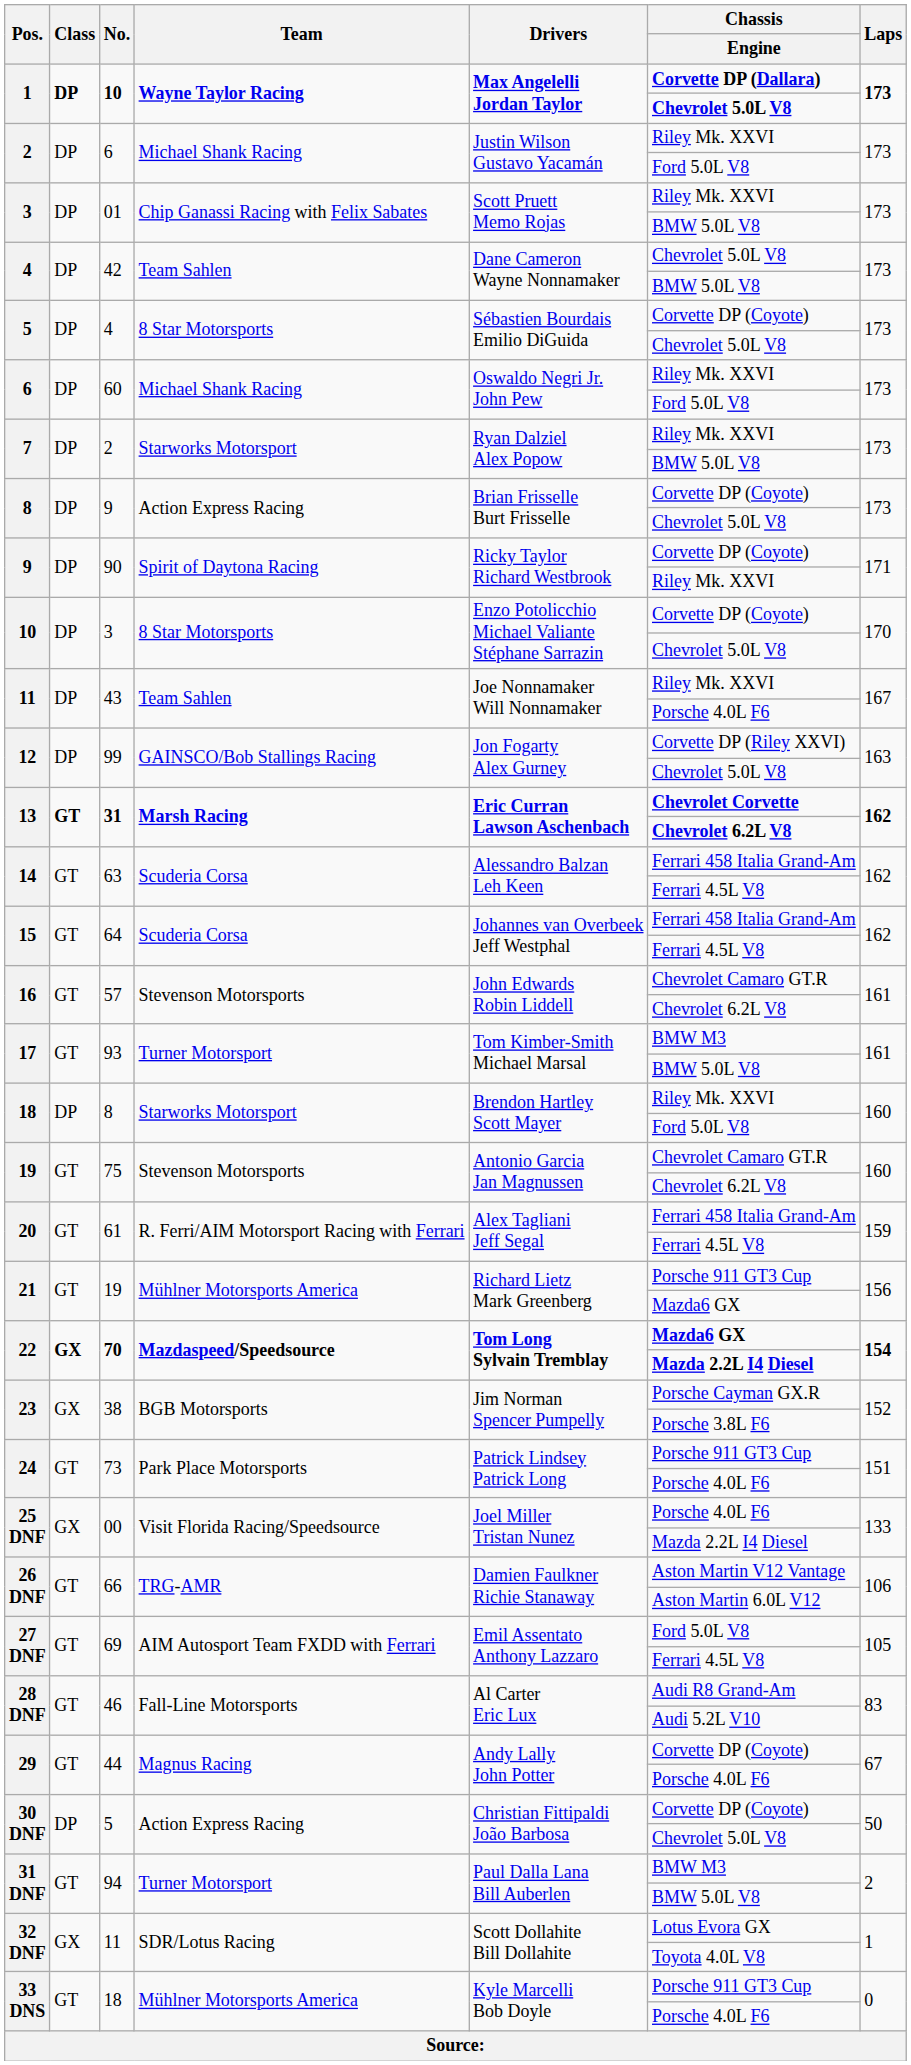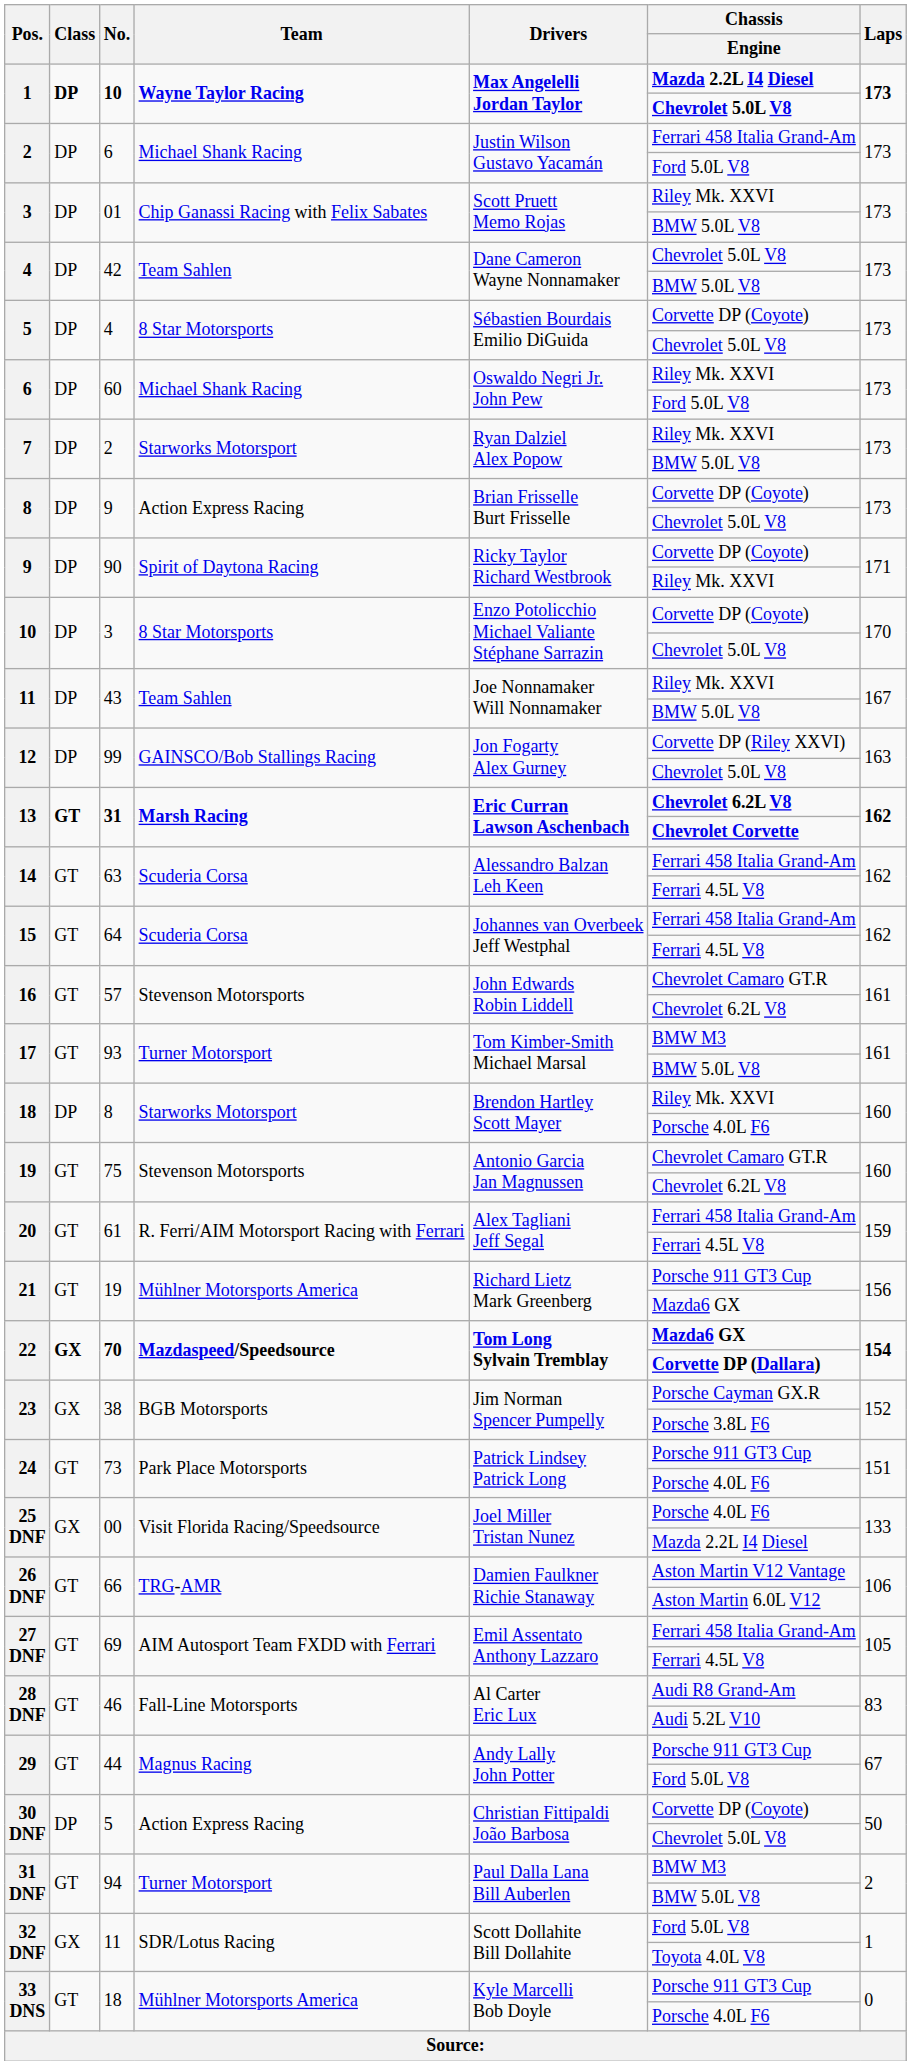row 3 | Chassis / Engine: Corvette DP (Dallara) -> Mazda 2.2L I4 Diesel
row 5 | Chassis / Engine: Riley Mk. XXVI -> Ferrari 458 Italia Grand-Am
row 24 | Chassis / Engine: Porsche 4.0L F6 -> BMW 5.0L V8
row 27 | Chassis / Engine: Chevrolet Corvette -> Chevrolet 6.2L V8
row 28 | Chassis / Engine: Chevrolet 6.2L V8 -> Chevrolet Corvette
row 38 | Chassis / Engine: Ford 5.0L V8 -> Porsche 4.0L F6
row 46 | Chassis / Engine: Mazda 2.2L I4 Diesel -> Corvette DP (Dallara)
row 55 | Chassis / Engine: Ford 5.0L V8 -> Ferrari 458 Italia Grand-Am
row 59 | Chassis / Engine: Corvette DP (Coyote) -> Porsche 911 GT3 Cup
row 60 | Chassis / Engine: Porsche 4.0L F6 -> Ford 5.0L V8
row 65 | Chassis / Engine: Lotus Evora GX -> Ford 5.0L V8
